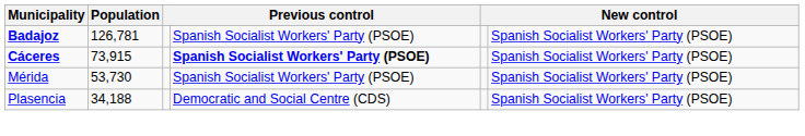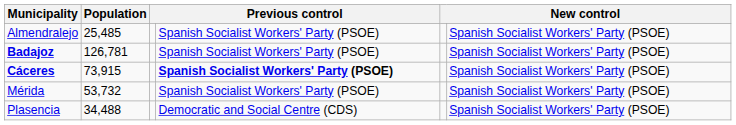+ row: Almendralejo | 25,485 | Spanish Socialist Workers' Party (PSOE) | Spanish Socialist Workers' Party (PSOE)
Mérida | Population: 53,730 -> 53,732
Plasencia | Population: 34,188 -> 34,488
